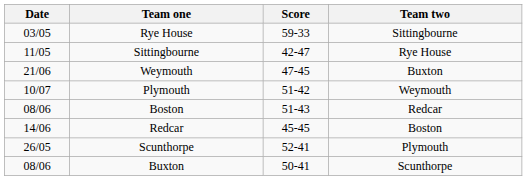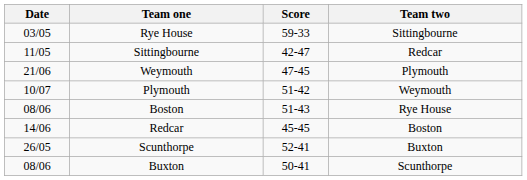row 3 | Team two: Rye House -> Redcar
row 4 | Team two: Buxton -> Plymouth
row 6 | Team two: Redcar -> Rye House
row 8 | Team two: Plymouth -> Buxton
